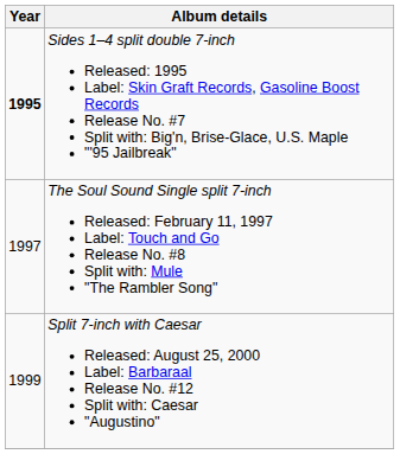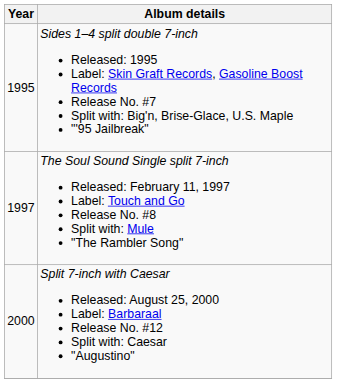row 2 | Year: bold -> normal
row 4 | Year: 1999 -> 2000
